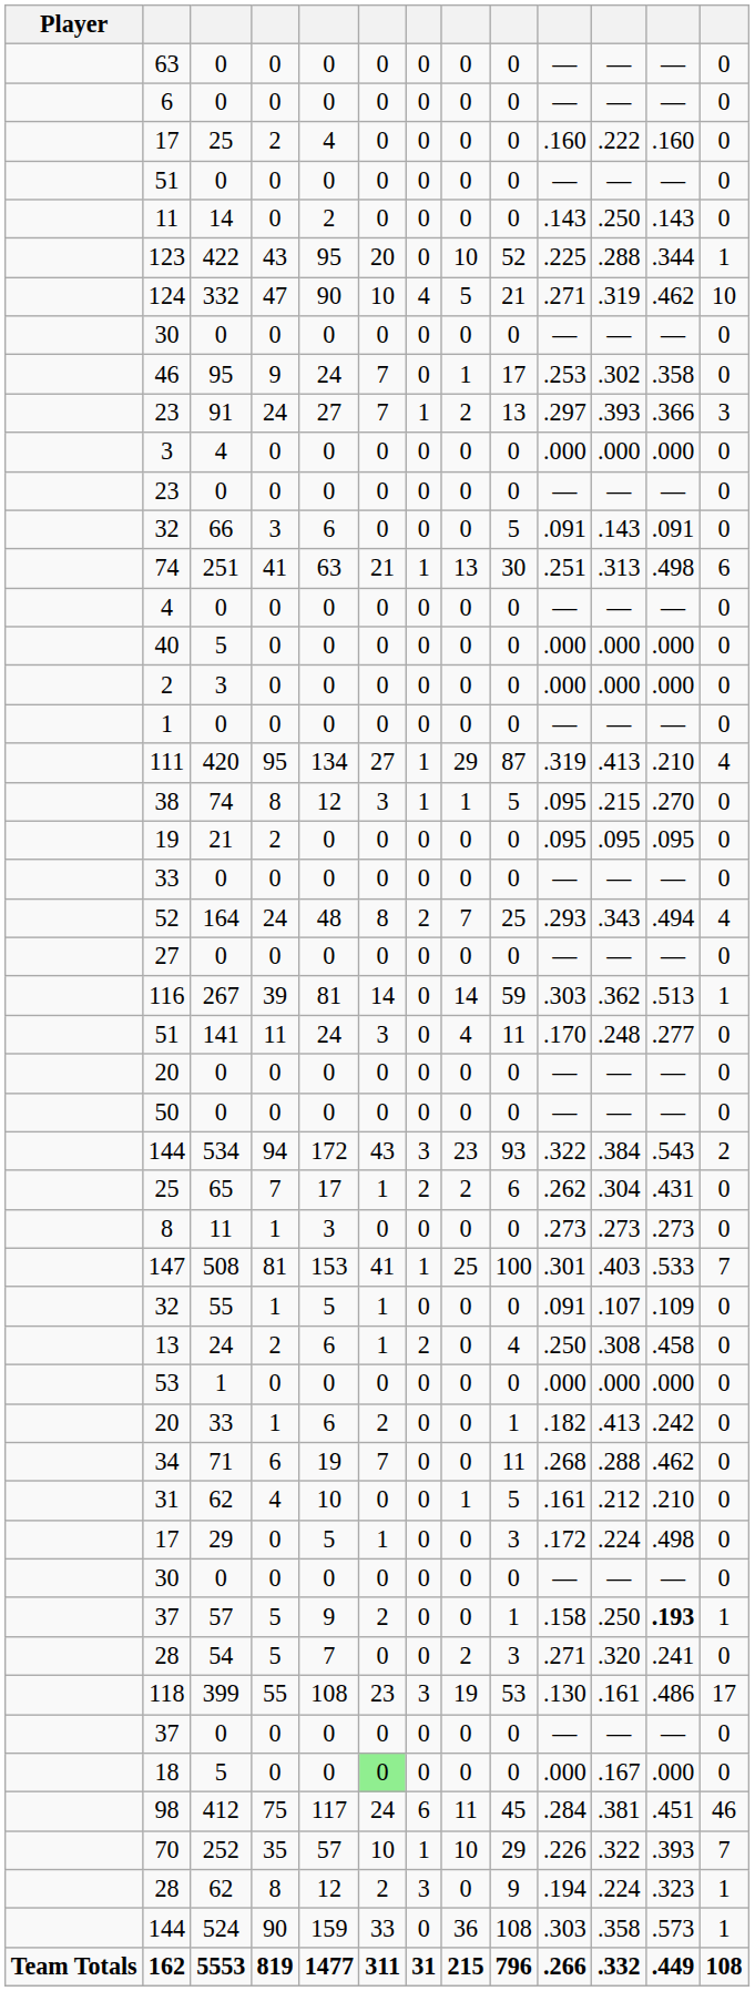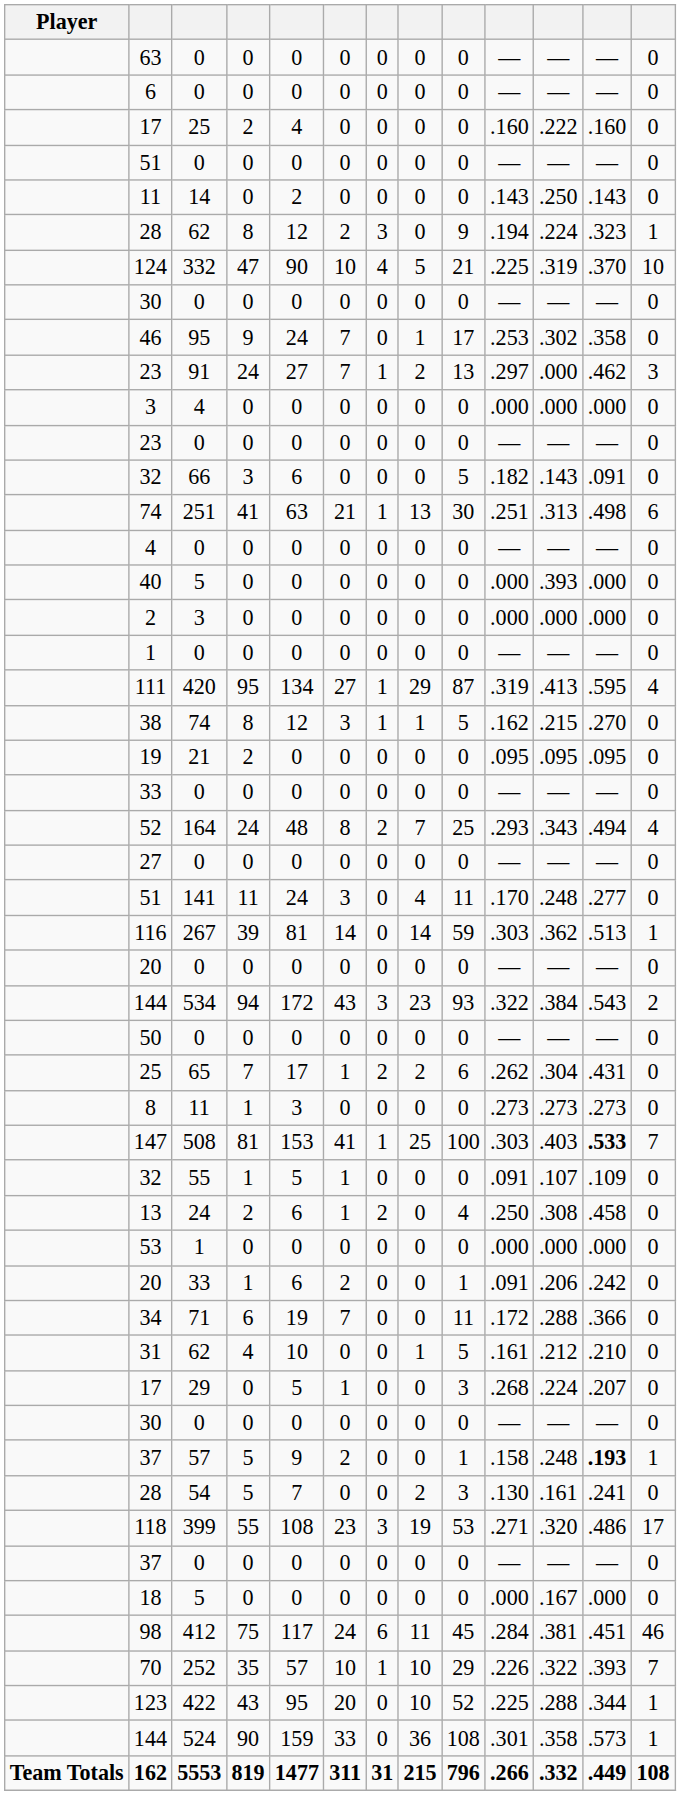rows swapped: 28 / 62 <-> 123
124 | column 10: .271 -> .225
124 | column 12: .462 -> .370
23 / 91 | column 11: .393 -> .000
23 / 91 | column 12: .366 -> .462
32 / 66 | column 10: .091 -> .182
40 | column 11: .000 -> .393
111 | column 12: .210 -> .595
38 | column 10: .095 -> .162
rows swapped: 116 <-> 51 / 141
rows swapped: 144 / 534 <-> 50
147 | column 10: .301 -> .303
147 | column 12: normal -> bold
20 / 33 | column 10: .182 -> .091
20 / 33 | column 11: .413 -> .206
34 | column 10: .268 -> .172
34 | column 12: .462 -> .366
17 / 29 | column 10: .172 -> .268
17 / 29 | column 12: .498 -> .207
37 / 57 | column 11: .250 -> .248
28 / 54 | column 10: .271 -> .130
28 / 54 | column 11: .320 -> .161
118 | column 10: .130 -> .271
118 | column 11: .161 -> .320
18 | column 6: lightgreen background -> no background
144 / 524 | column 10: .303 -> .301
